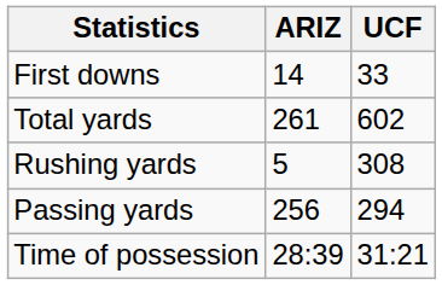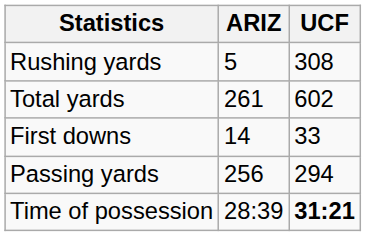rows swapped: First downs <-> Rushing yards
Time of possession | UCF: normal -> bold
